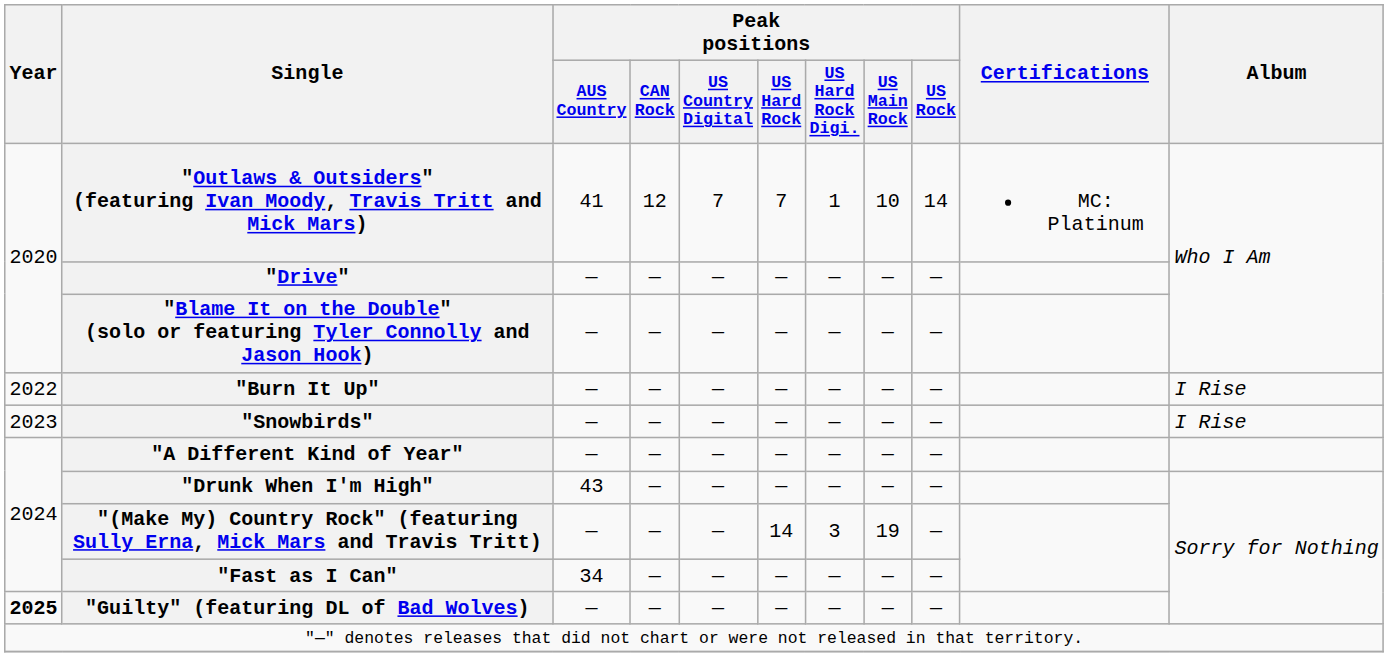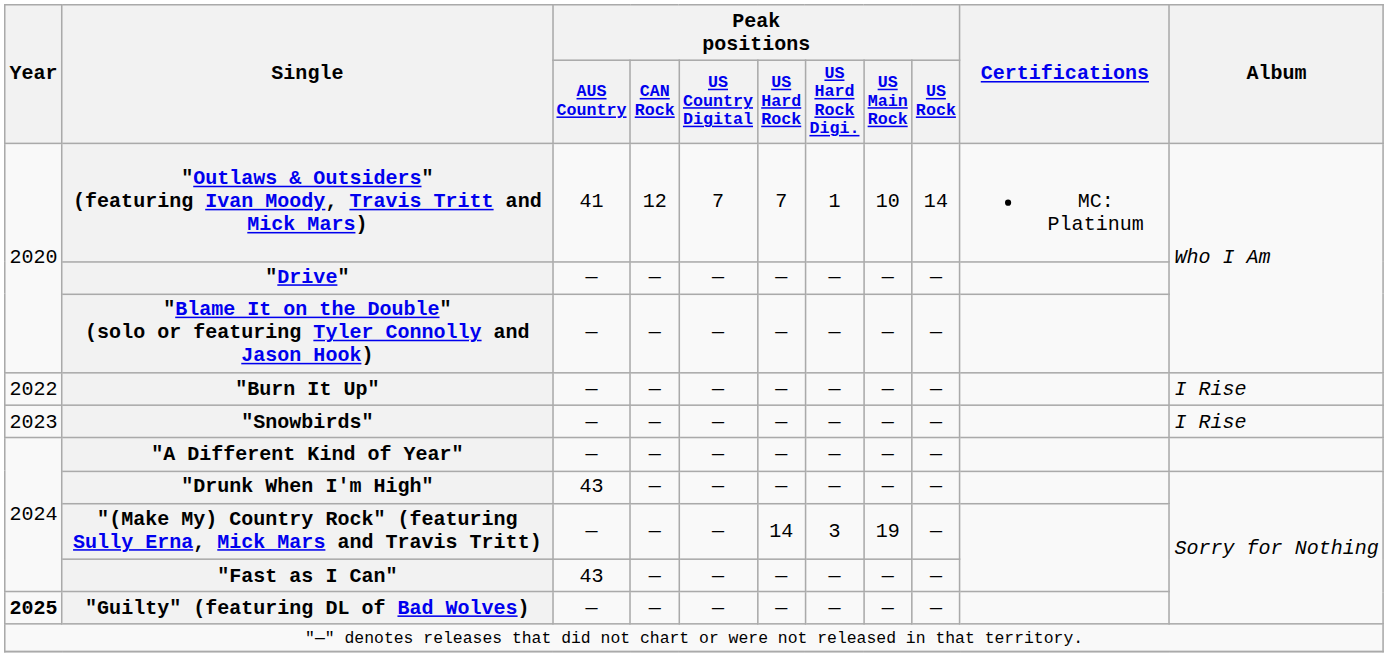"Fast as I Can" | Peak positions / AUS Country: 34 -> 43
